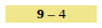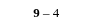row 1 | column 1: khaki background -> no background
